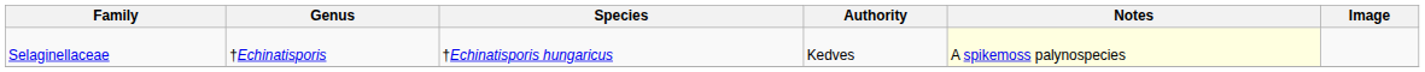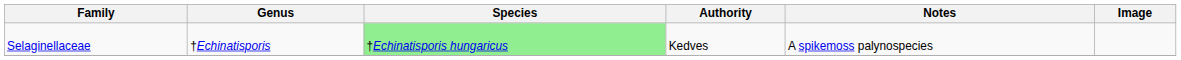Selaginellaceae | Species: no background -> lightgreen background
Selaginellaceae | Notes: lightyellow background -> no background
